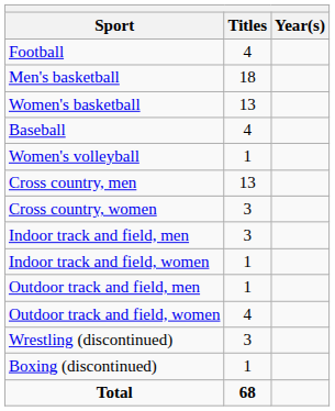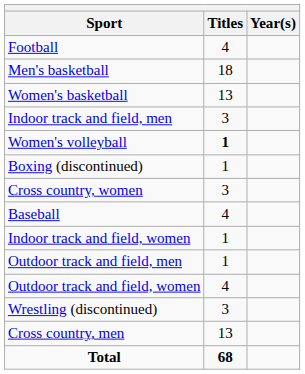rows swapped: Baseball <-> Indoor track and field, men
Women's volleyball | Titles: normal -> bold
rows swapped: Cross country, men <-> Boxing (discontinued)
